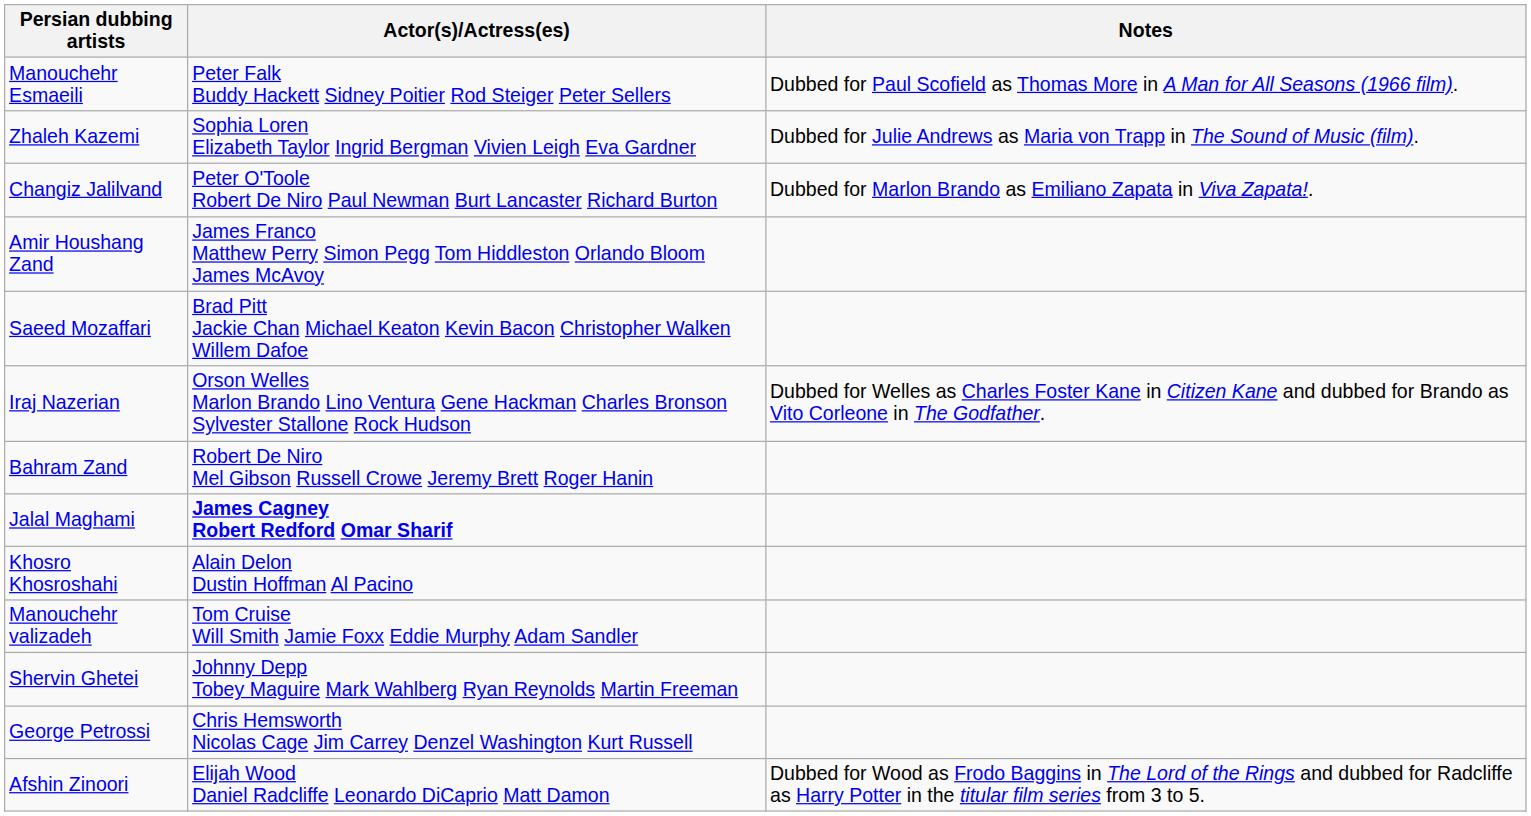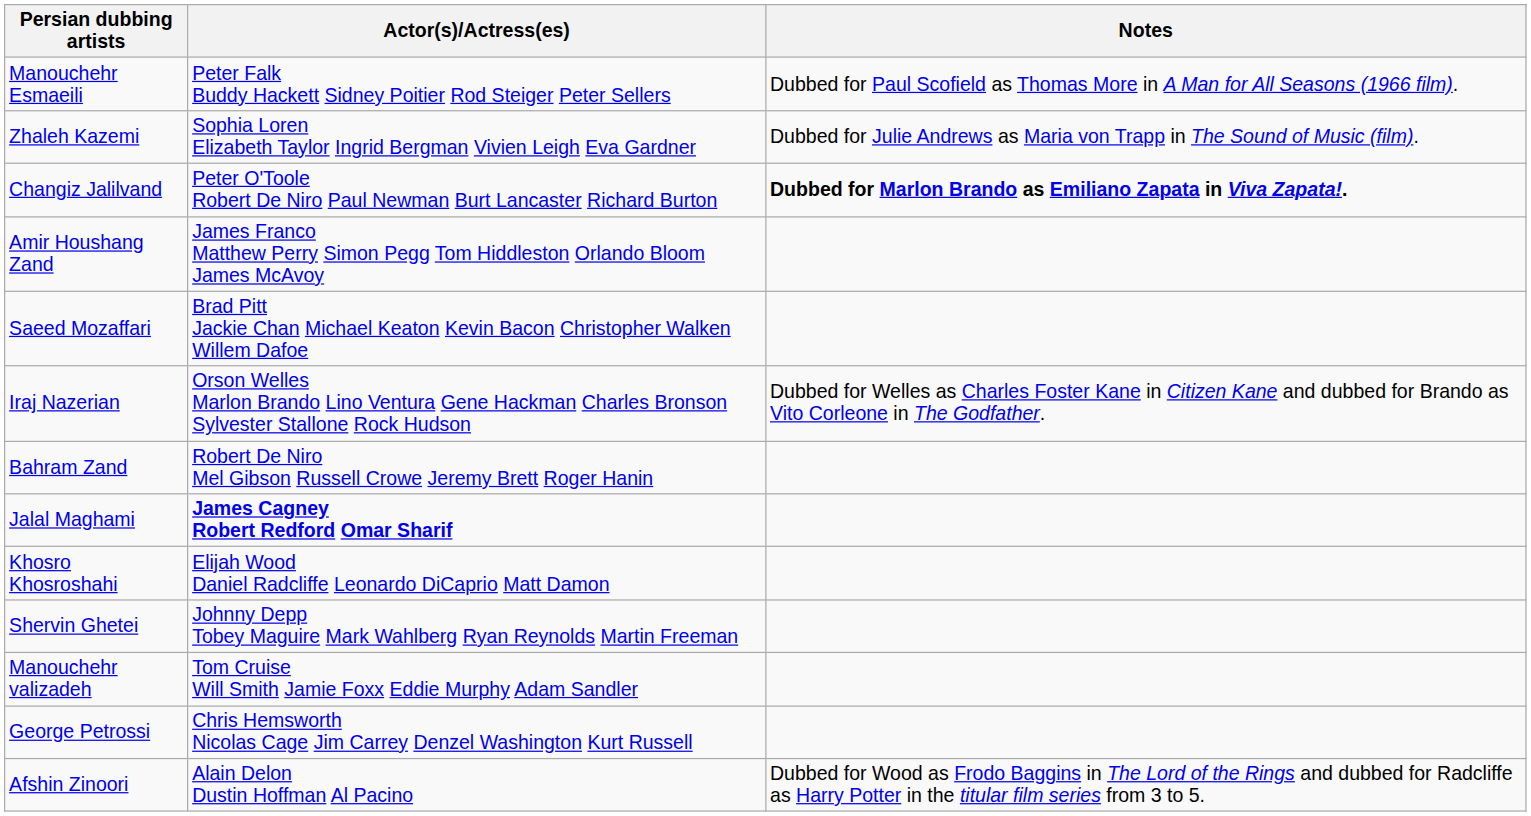Changiz Jalilvand | Notes: normal -> bold
Khosro Khosroshahi | Actor(s)/Actress(es): Alain Delon Dustin Hoffman Al Pacino -> Elijah Wood Daniel Radcliffe Leonardo DiCaprio Matt Damon
rows swapped: Shervin Ghetei <-> Manouchehr valizadeh
Afshin Zinoori | Actor(s)/Actress(es): Elijah Wood Daniel Radcliffe Leonardo DiCaprio Matt Damon -> Alain Delon Dustin Hoffman Al Pacino
